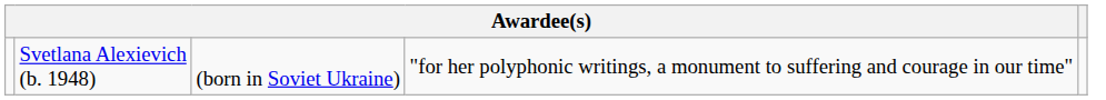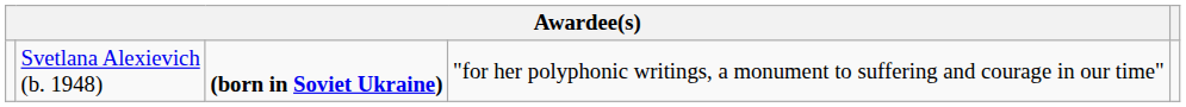Svetlana Alexievich (b. 1948) | column 3: normal -> bold
